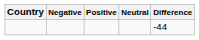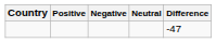columns swapped: Positive <-> Negative
row 2 | Difference: -44 -> -47
